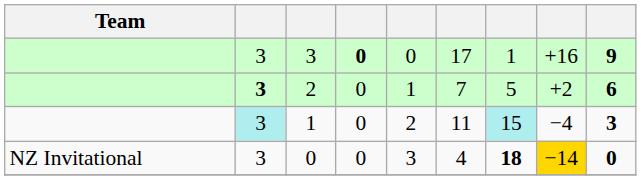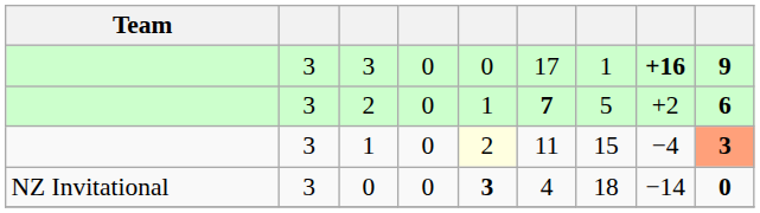row 2 | column 4: bold -> normal
row 2 | column 8: normal -> bold
row 3 | column 2: bold -> normal
row 3 | column 6: normal -> bold
row 4 | column 2: paleturquoise background -> no background
row 4 | column 5: no background -> lightyellow background
row 4 | column 7: paleturquoise background -> no background
row 4 | column 9: no background -> lightsalmon background
row 5 | column 5: normal -> bold
row 5 | column 7: bold -> normal
row 5 | column 8: gold background -> no background
